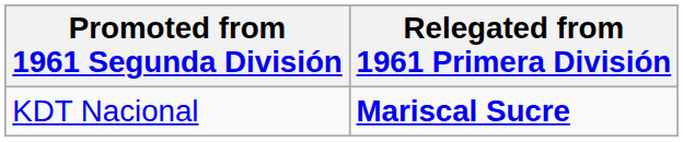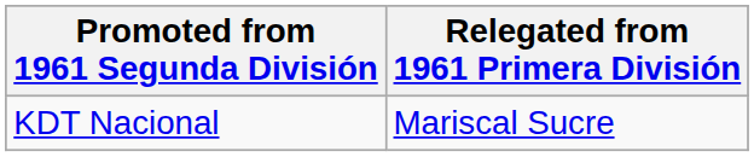KDT Nacional | Relegated from 1961 Primera División: bold -> normal
